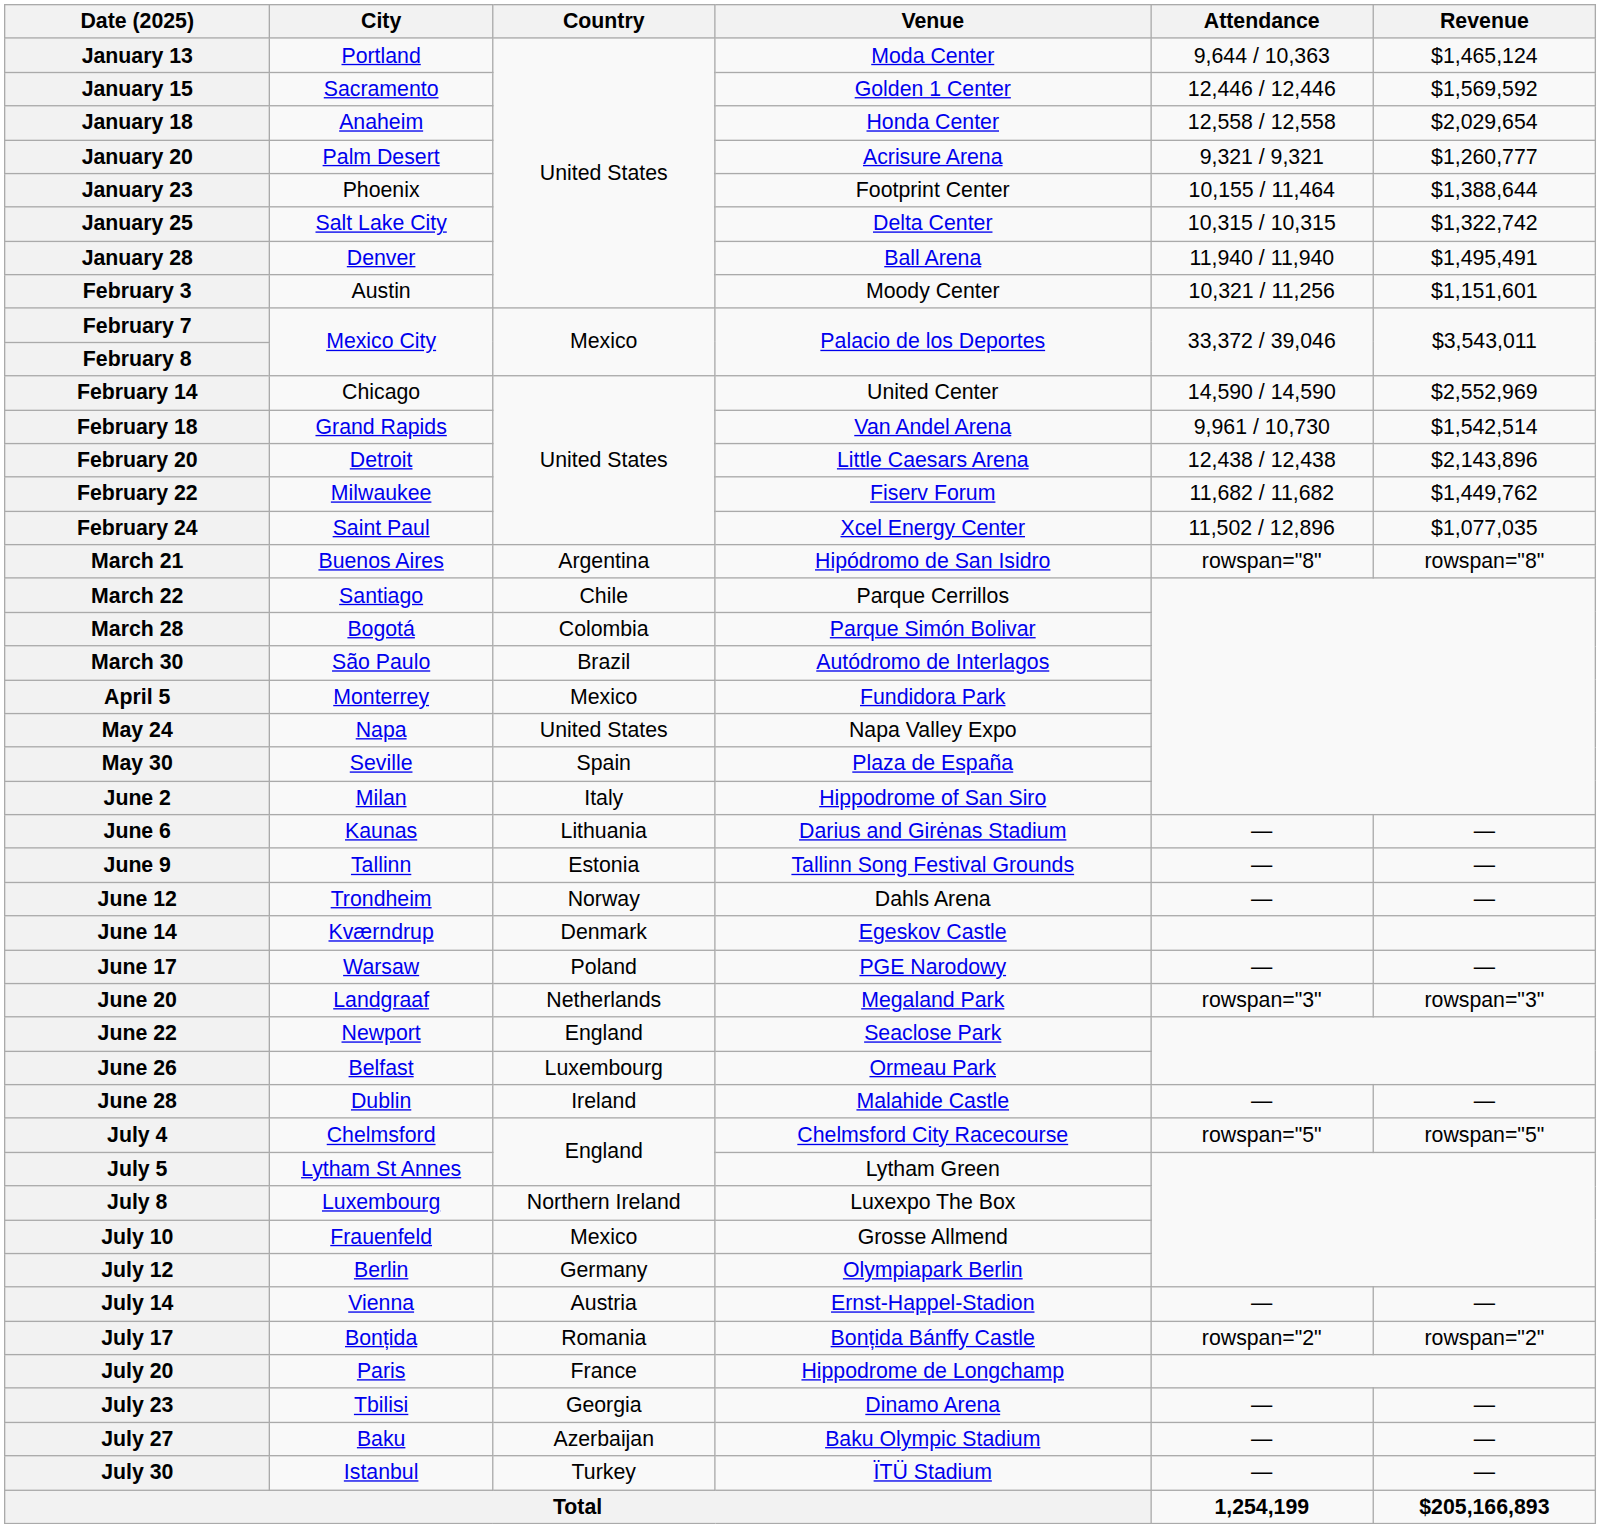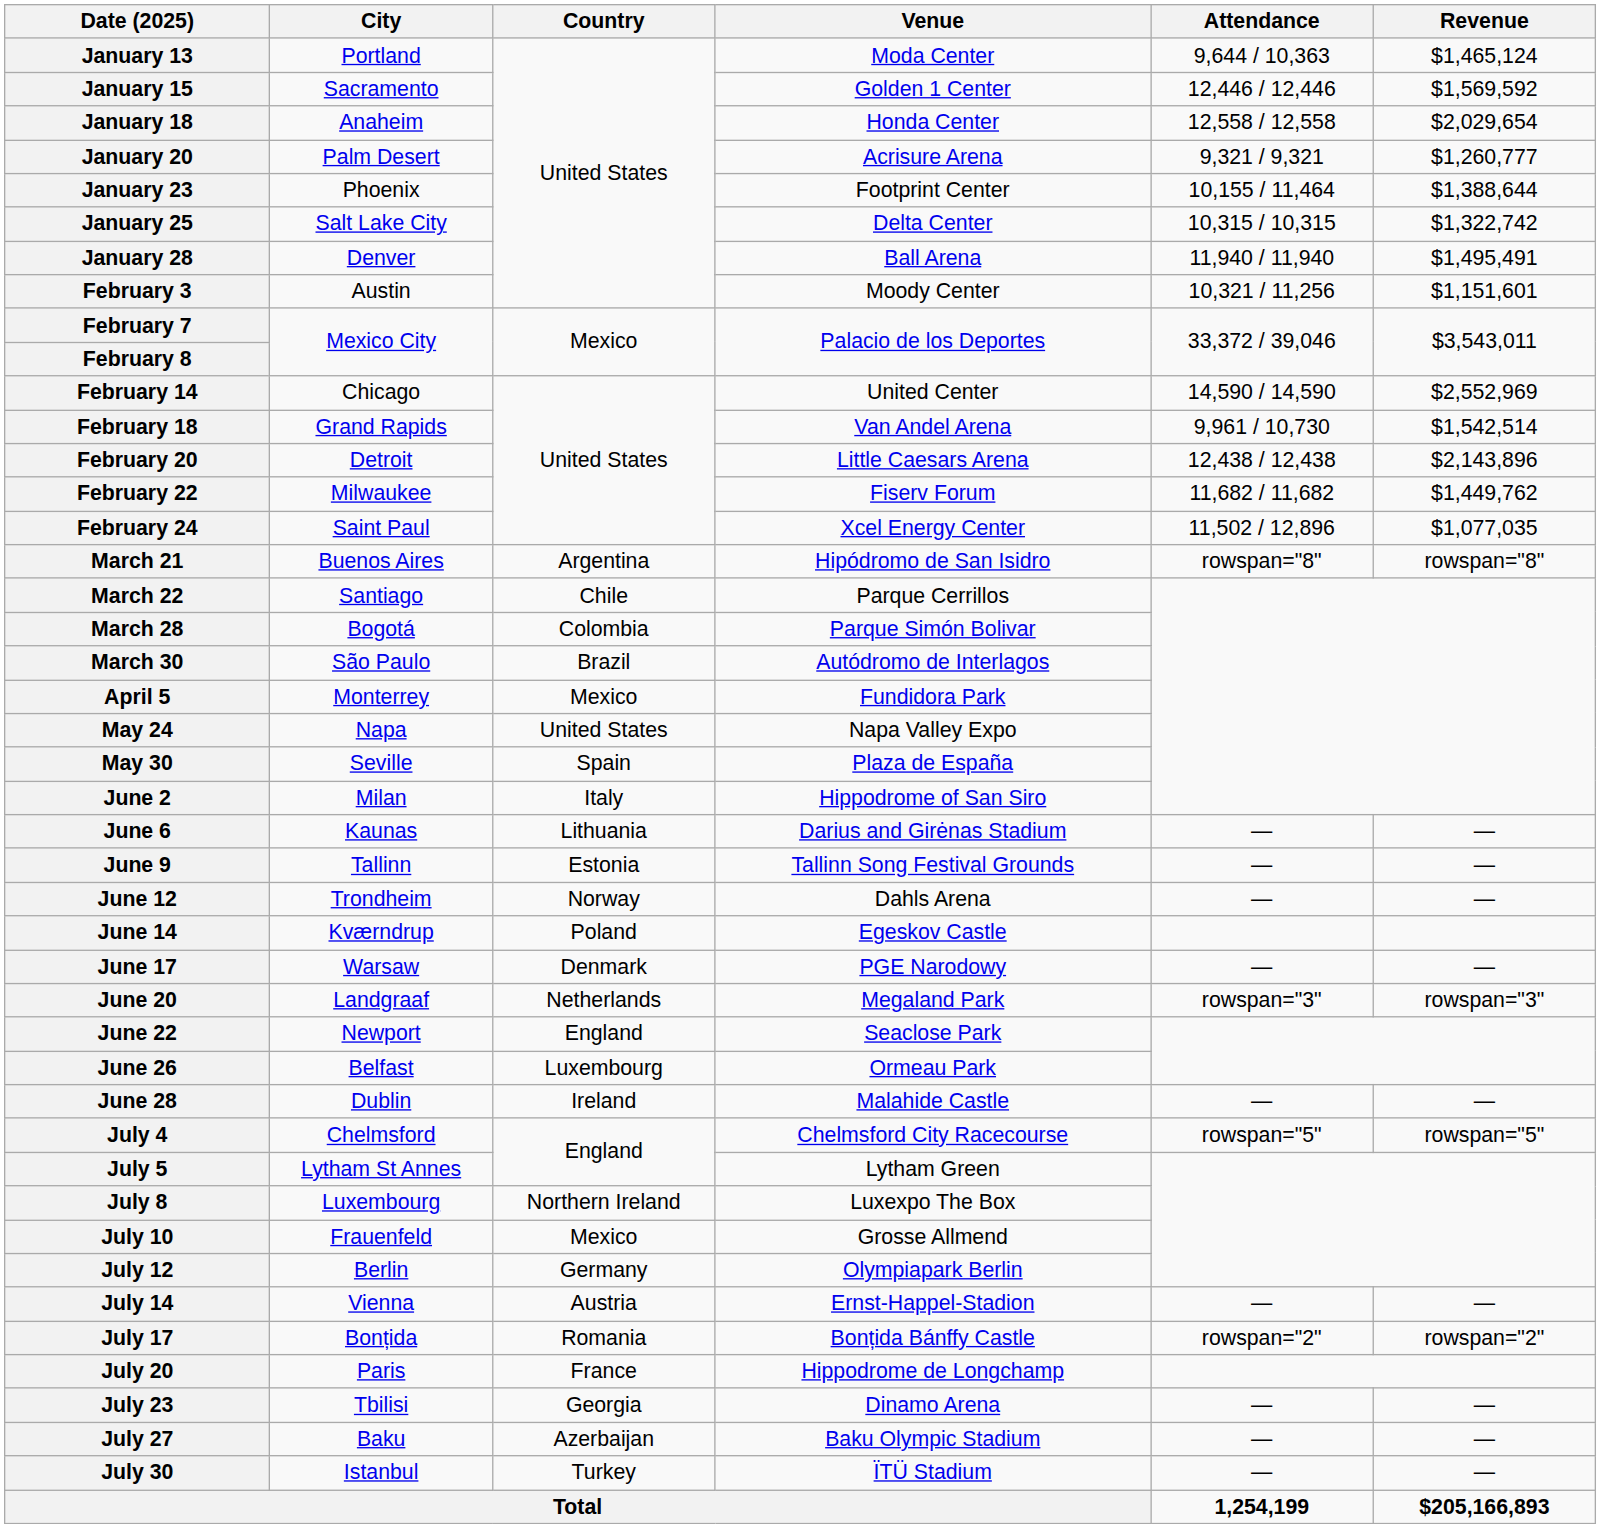June 14 | Country: Denmark -> Poland
June 17 | Country: Poland -> Denmark
